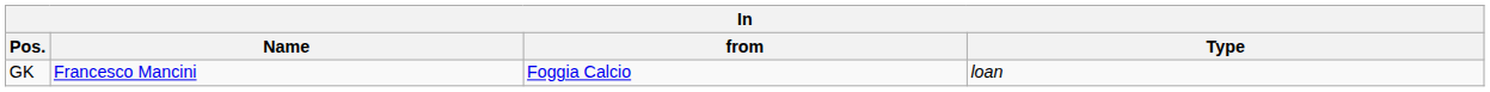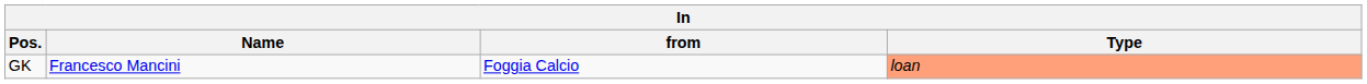GK | Type: no background -> lightsalmon background
